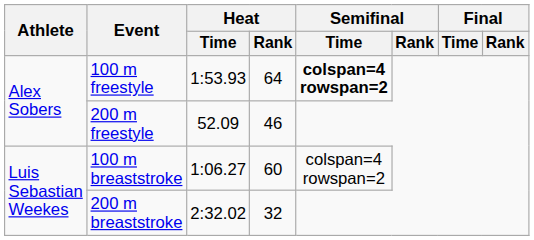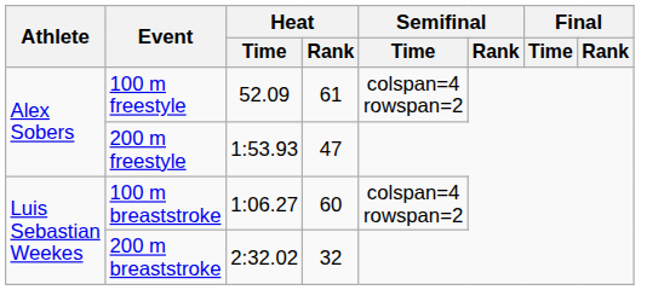100 m freestyle | Heat / Time: 1:53.93 -> 52.09
100 m freestyle | Heat / Rank: 64 -> 61
100 m freestyle | Semifinal / Time: bold -> normal
200 m freestyle | Heat / Time: 52.09 -> 1:53.93
200 m freestyle | Heat / Rank: 46 -> 47
